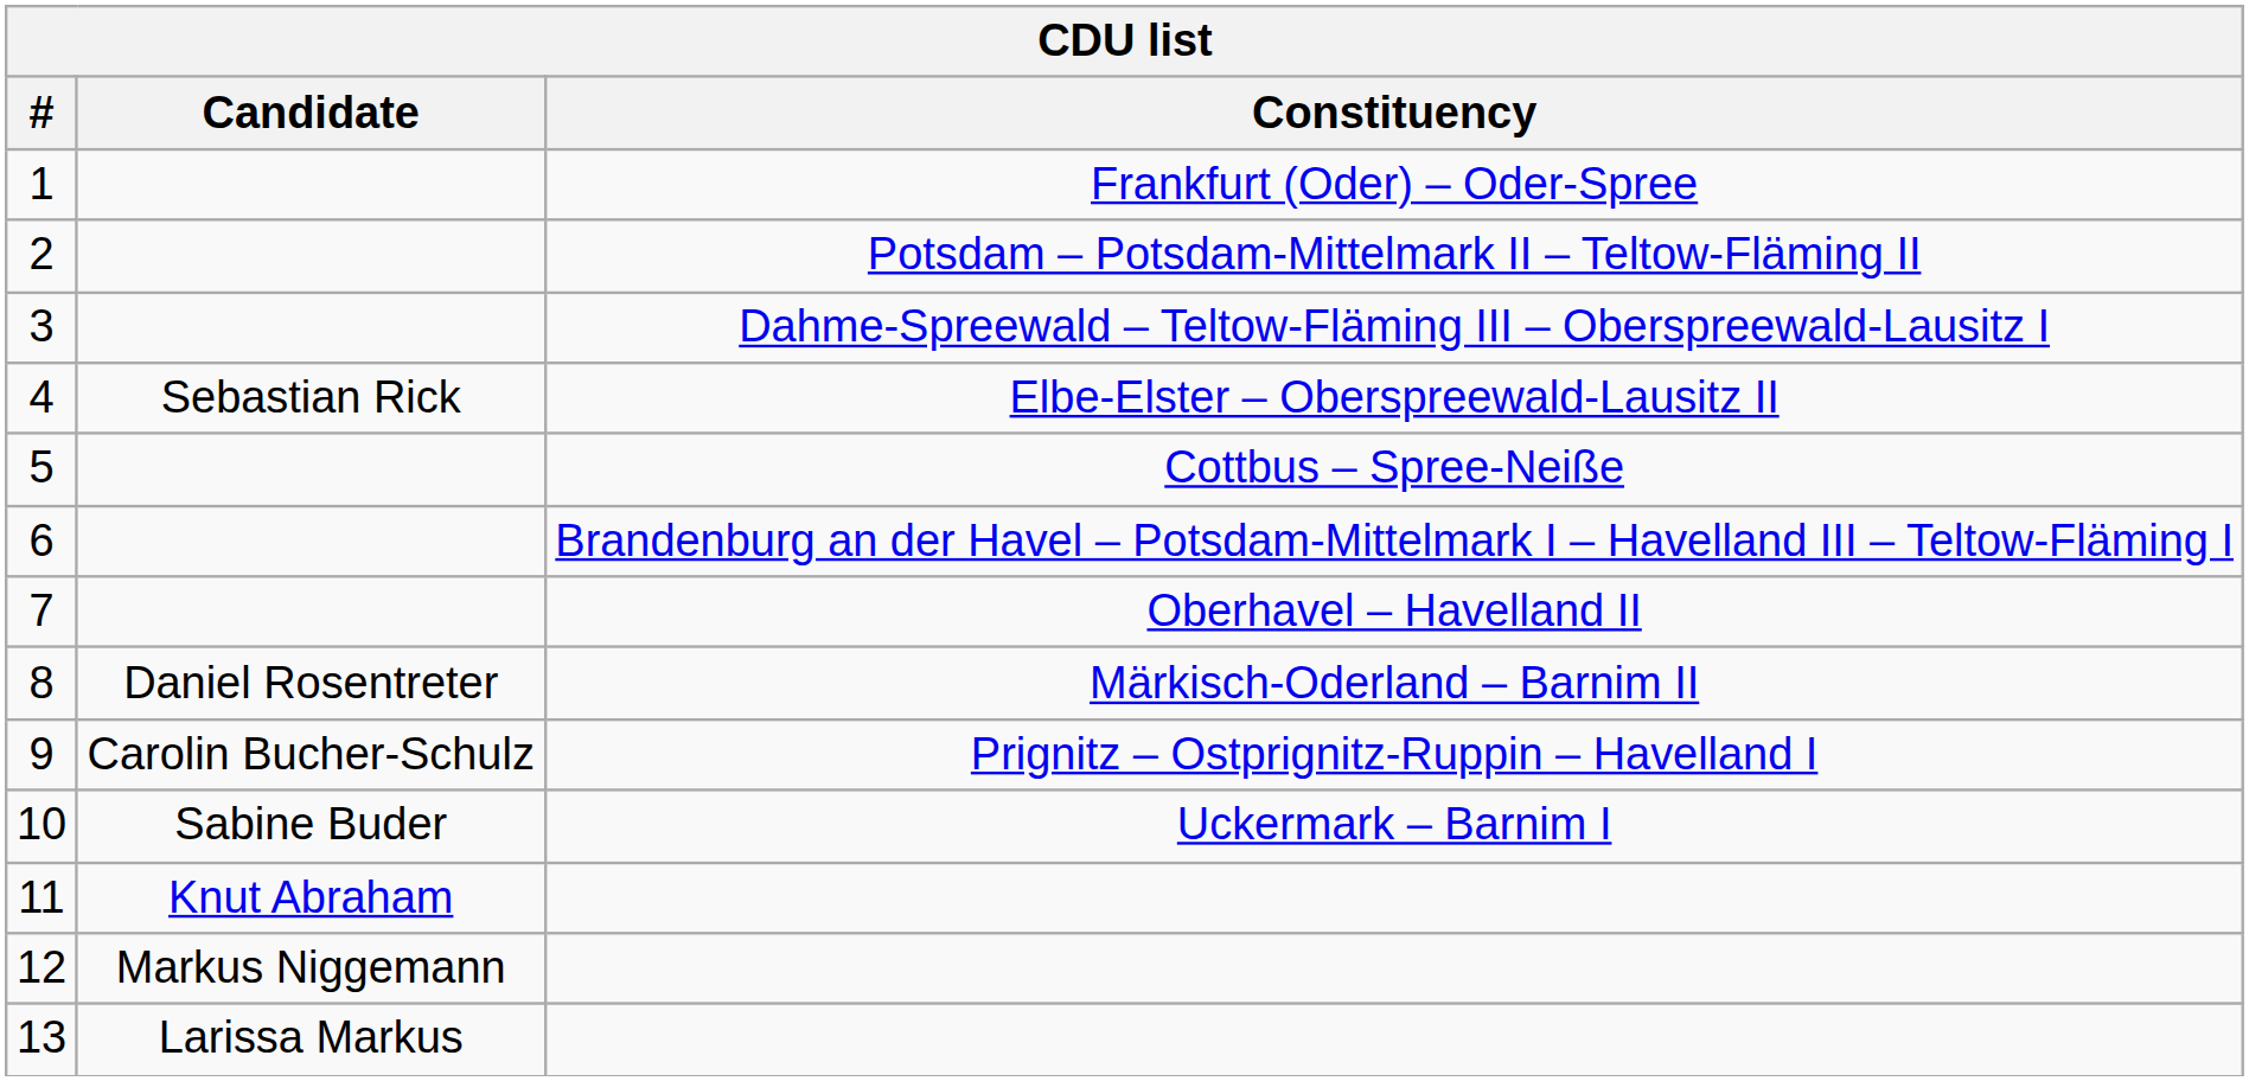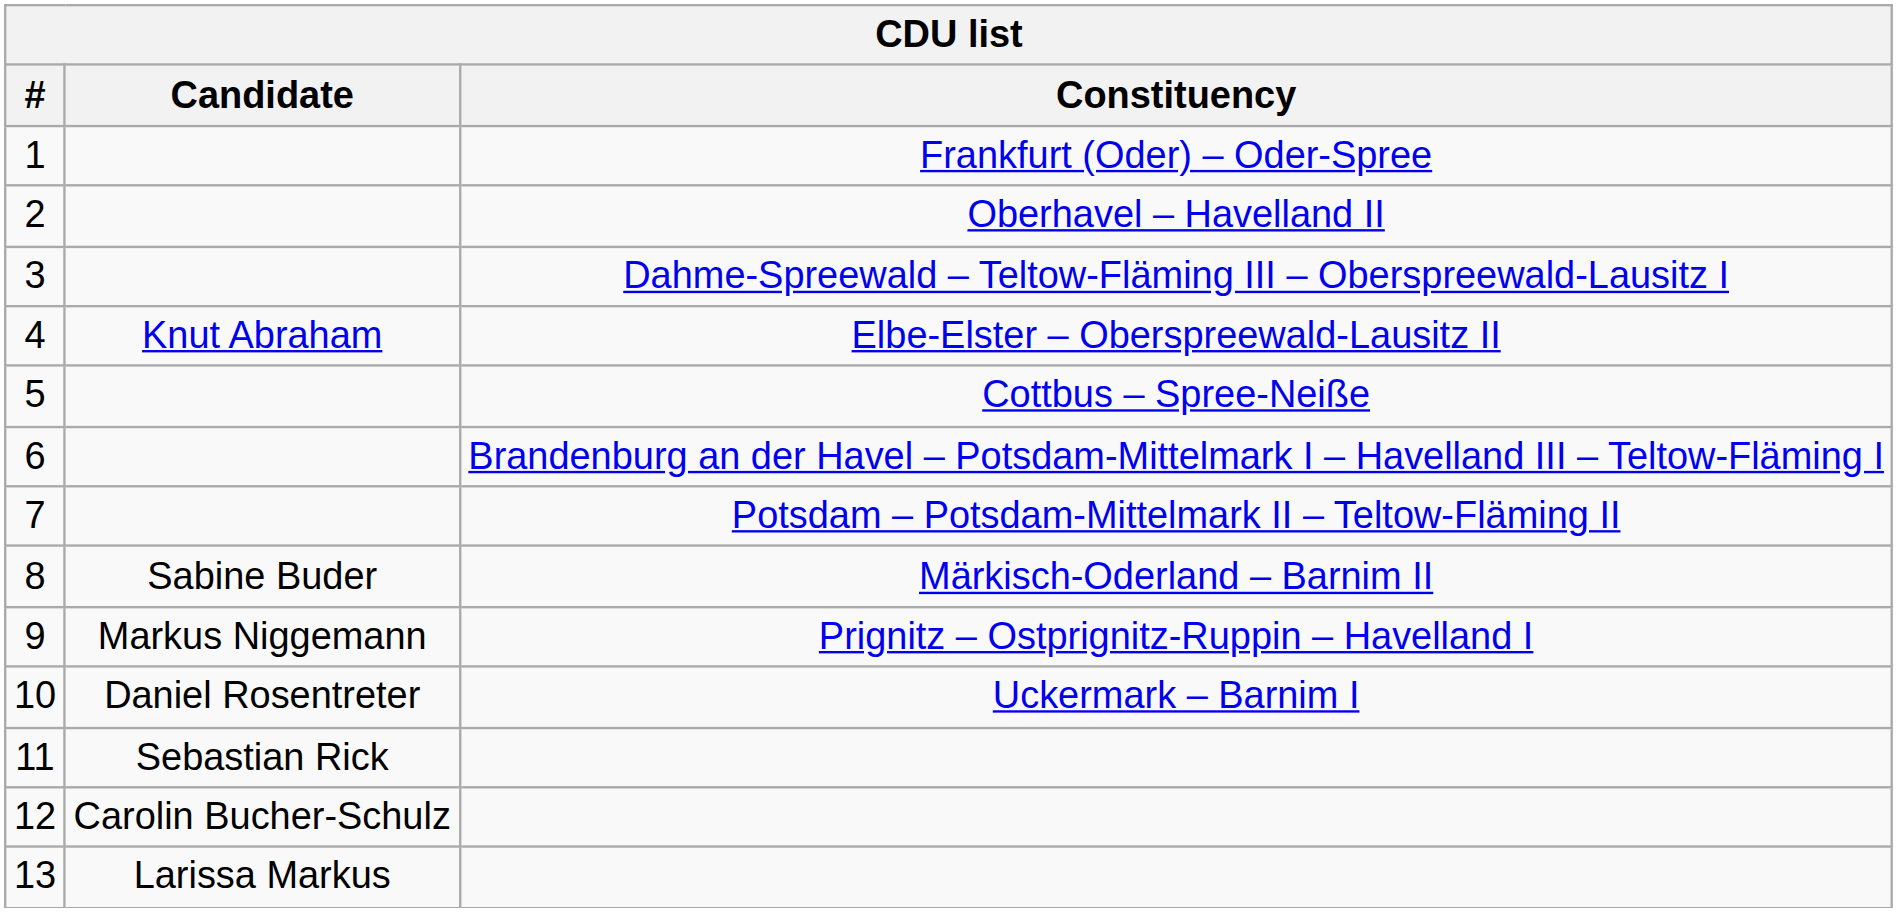2 | Constituency: Potsdam – Potsdam-Mittelmark II – Teltow-Fläming II -> Oberhavel – Havelland II
4 | Candidate: Sebastian Rick -> Knut Abraham
7 | Constituency: Oberhavel – Havelland II -> Potsdam – Potsdam-Mittelmark II – Teltow-Fläming II
8 | Candidate: Daniel Rosentreter -> Sabine Buder
9 | Candidate: Carolin Bucher-Schulz -> Markus Niggemann
10 | Candidate: Sabine Buder -> Daniel Rosentreter
11 | Candidate: Knut Abraham -> Sebastian Rick
12 | Candidate: Markus Niggemann -> Carolin Bucher-Schulz
